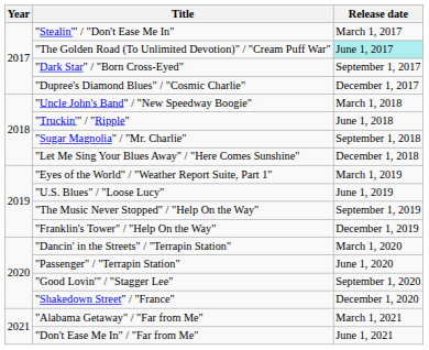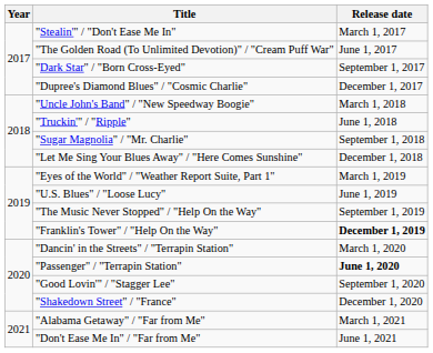"The Golden Road (To Unlimited Devotion)" / "Cream Puff War" | Release date: paleturquoise background -> no background
"Franklin's Tower" / "Help On the Way" | Release date: normal -> bold
"Passenger" / "Terrapin Station" | Release date: normal -> bold
